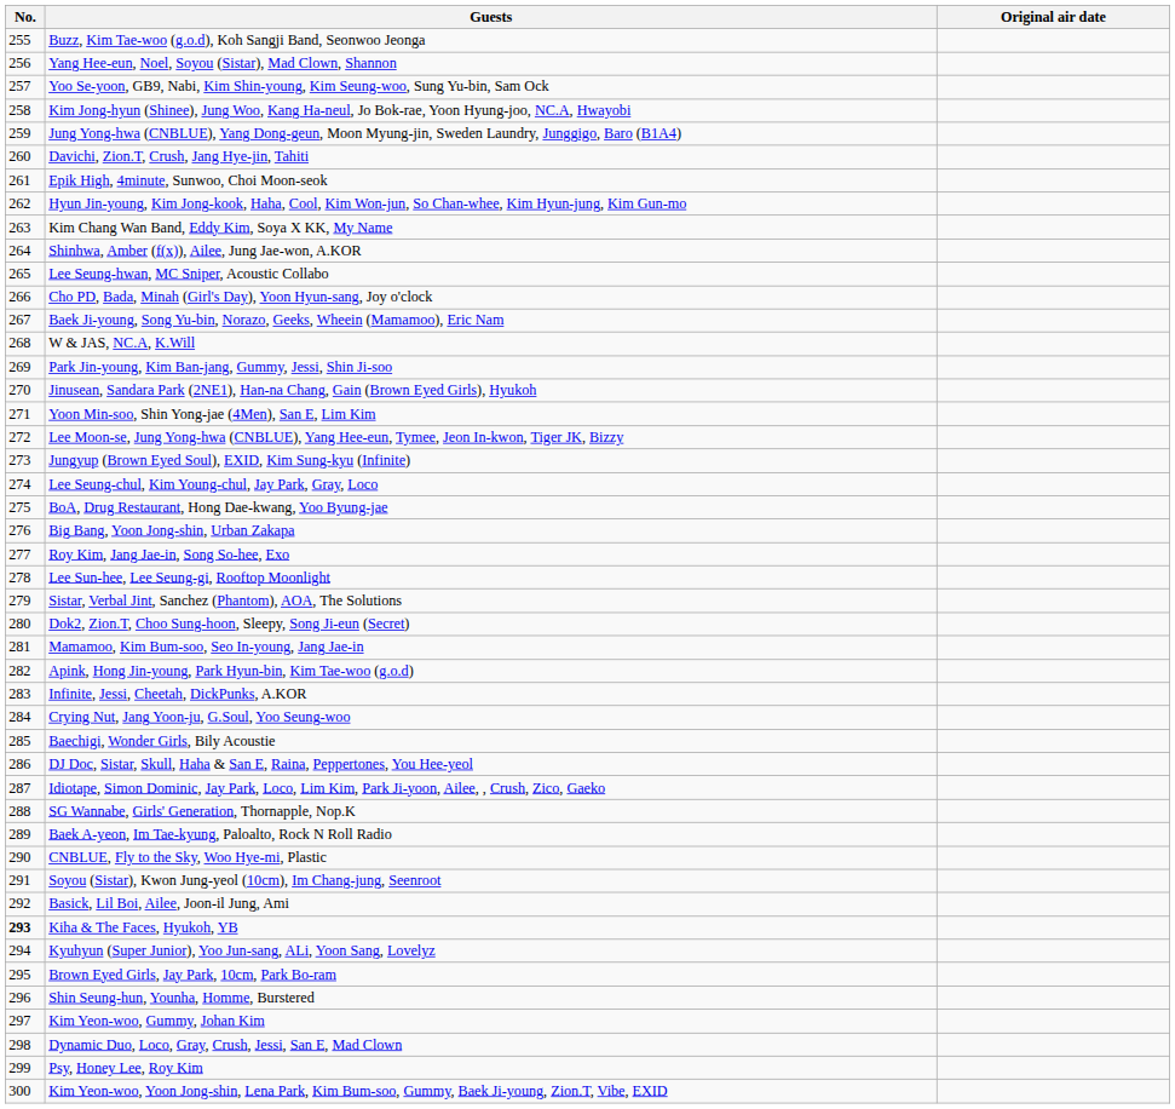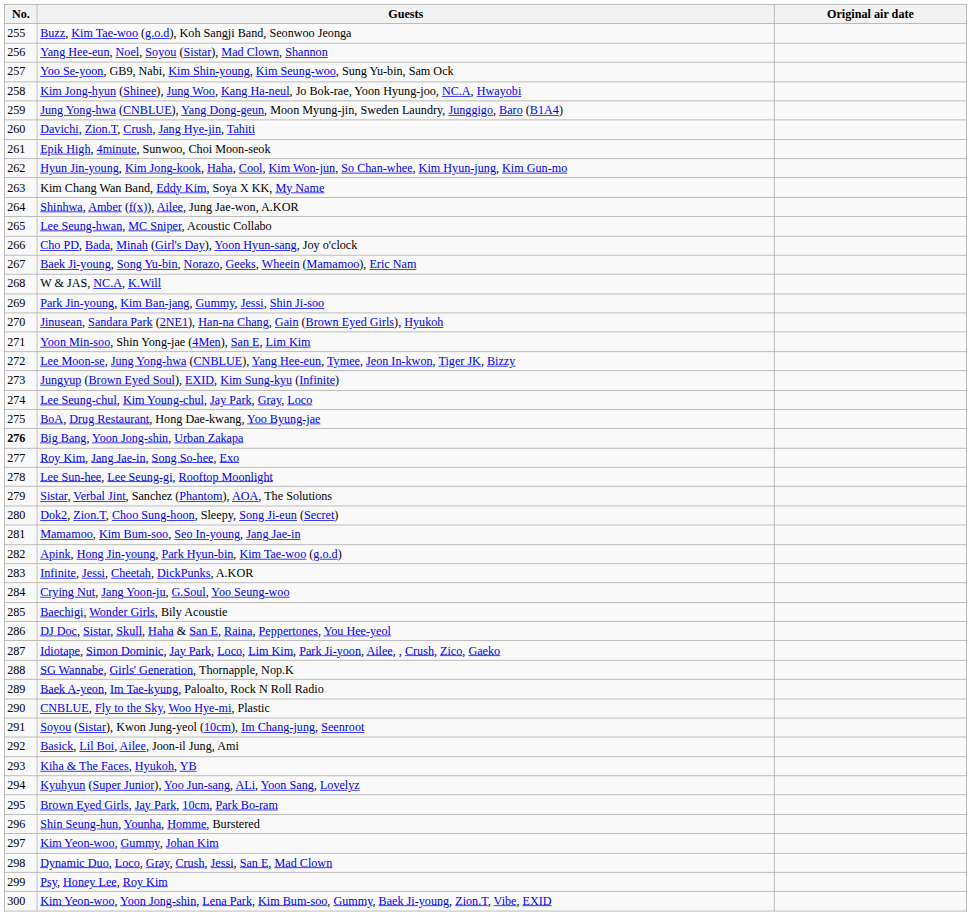Big Bang, Yoon Jong-shin, Urban Zakapa | No.: normal -> bold
Kiha & The Faces, Hyukoh, YB | No.: bold -> normal
